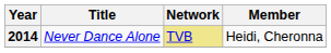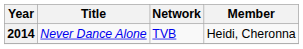2014 | Network: khaki background -> no background
